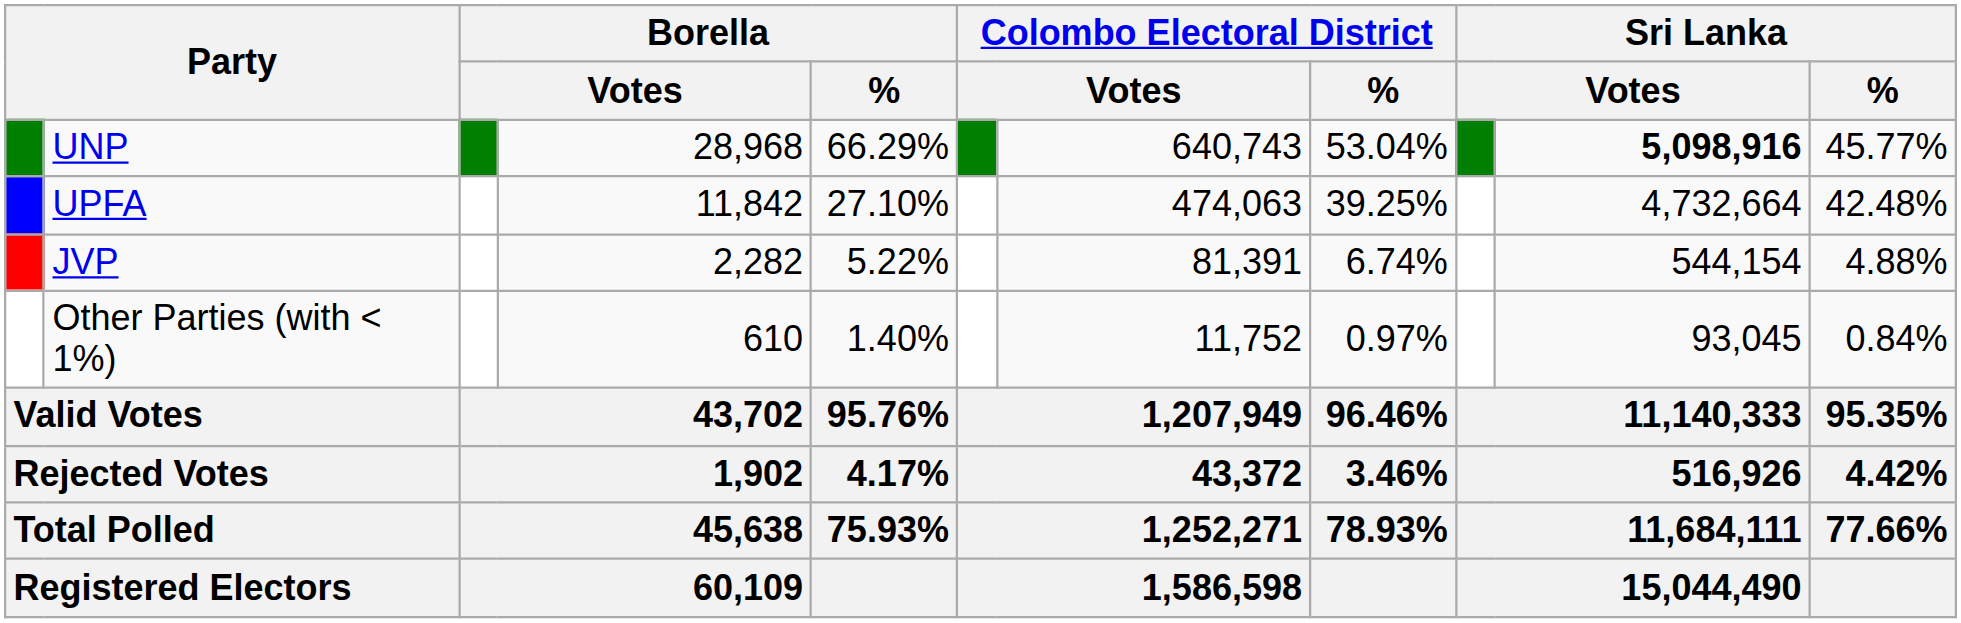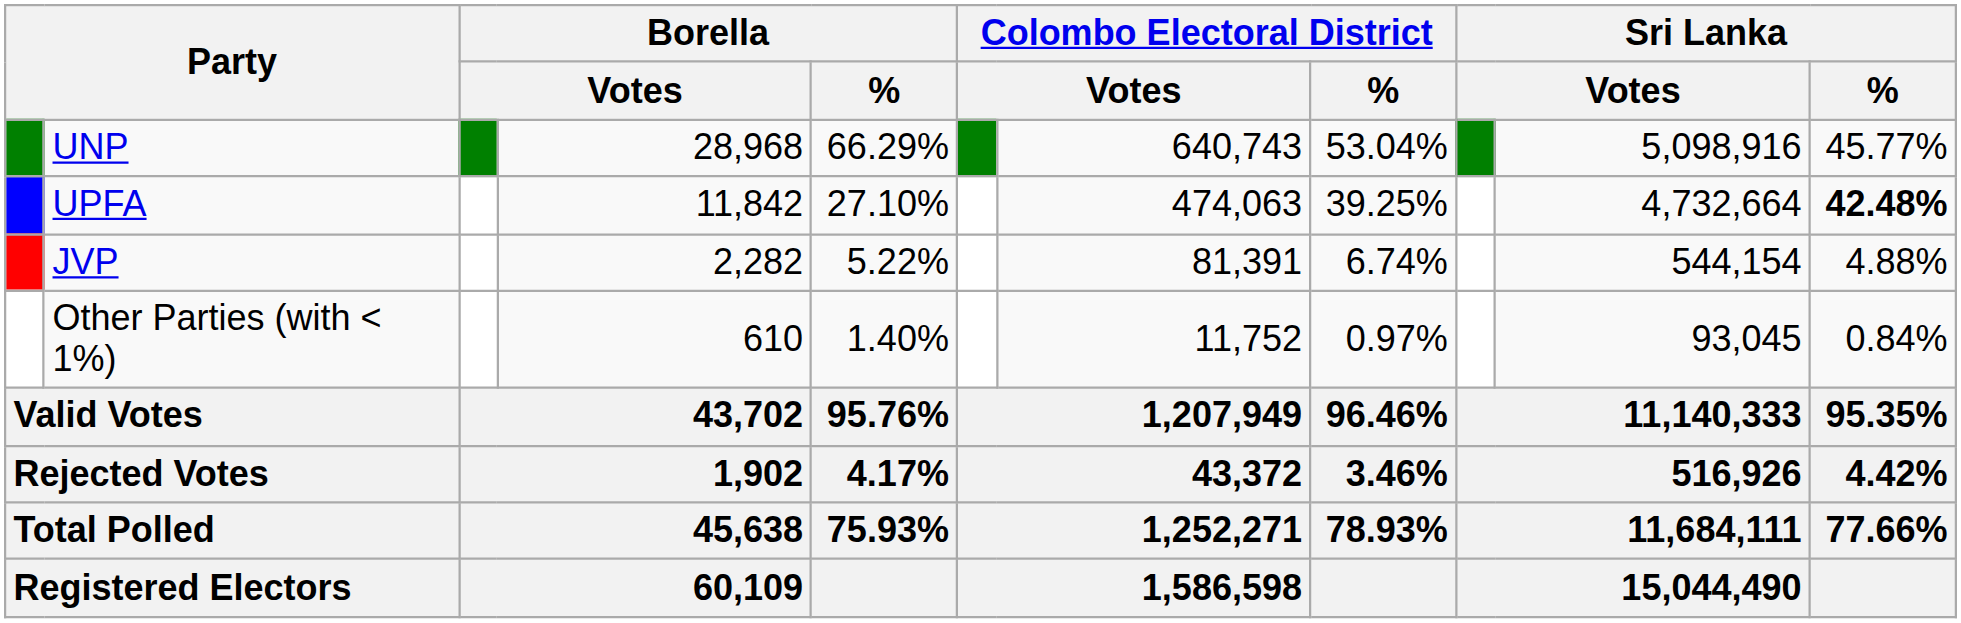UNP | column 10: bold -> normal
UPFA | Sri Lanka / %: normal -> bold
